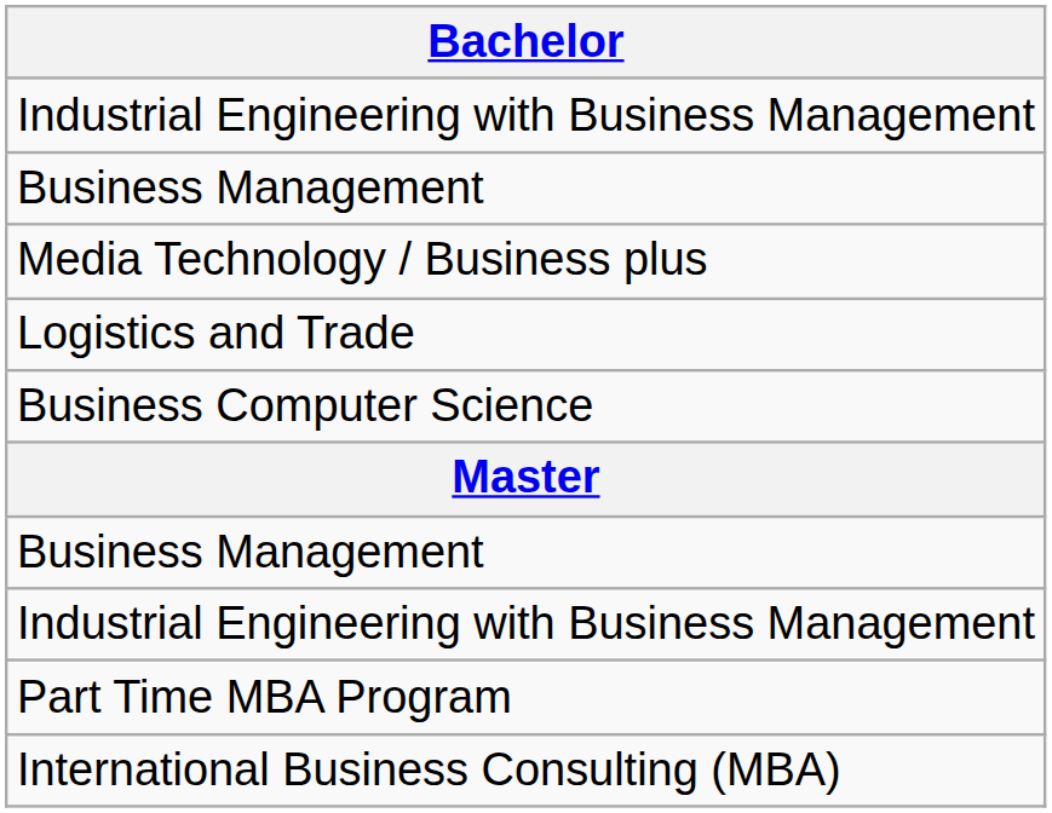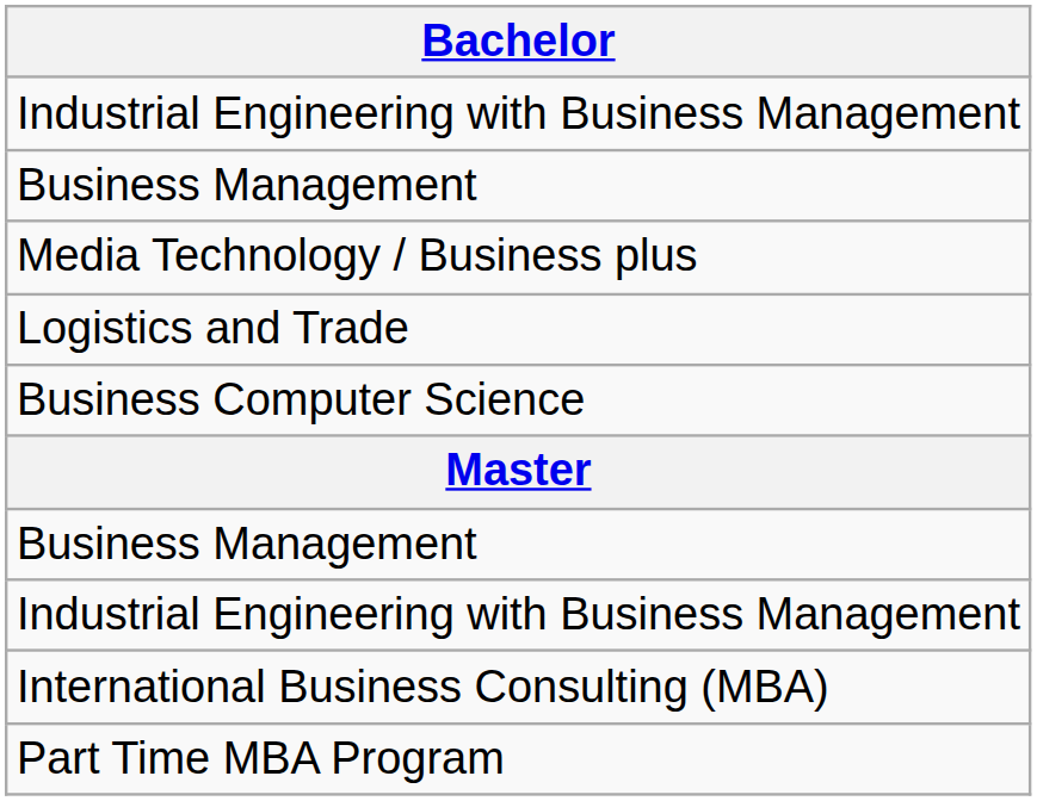row 10 | column 1: Part Time MBA Program -> International Business Consulting (MBA)
row 11 | column 1: International Business Consulting (MBA) -> Part Time MBA Program
